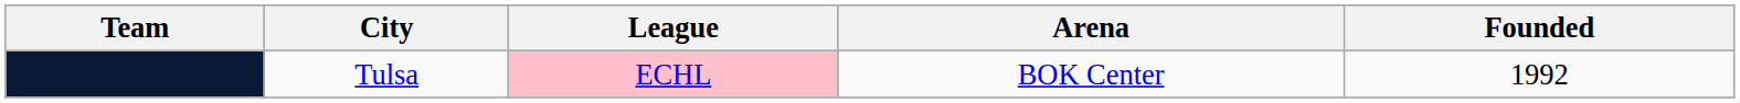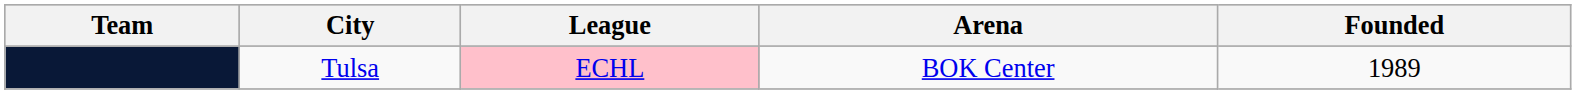Tulsa | Founded: 1992 -> 1989
